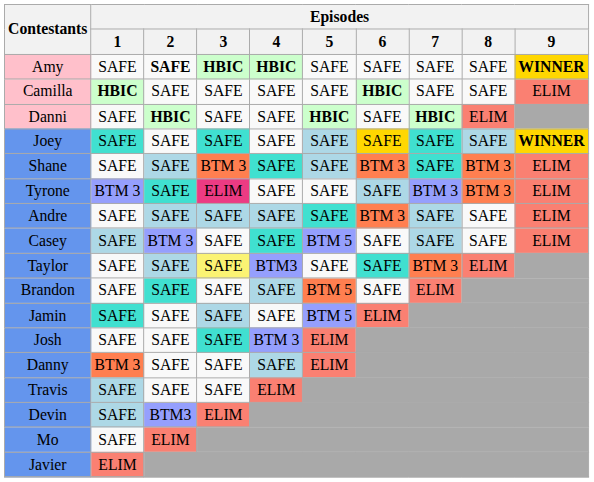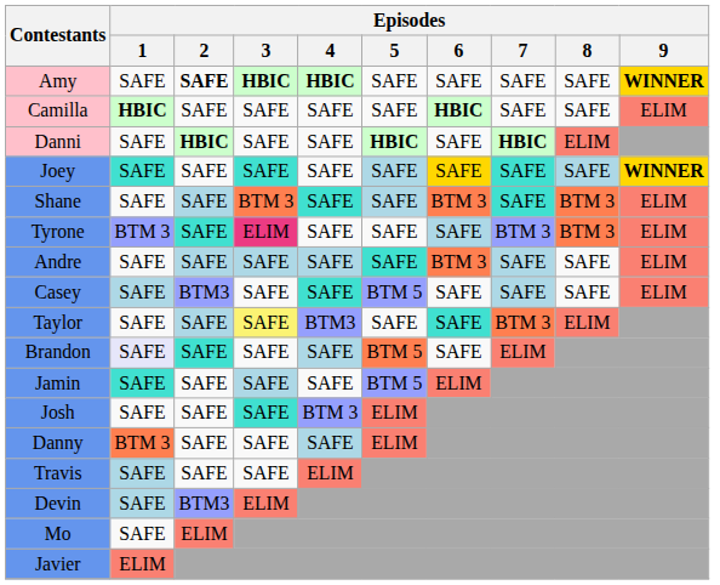Casey | Episodes / 2: BTM 3 -> BTM3
Brandon | Episodes / 1: no background -> lavender background
